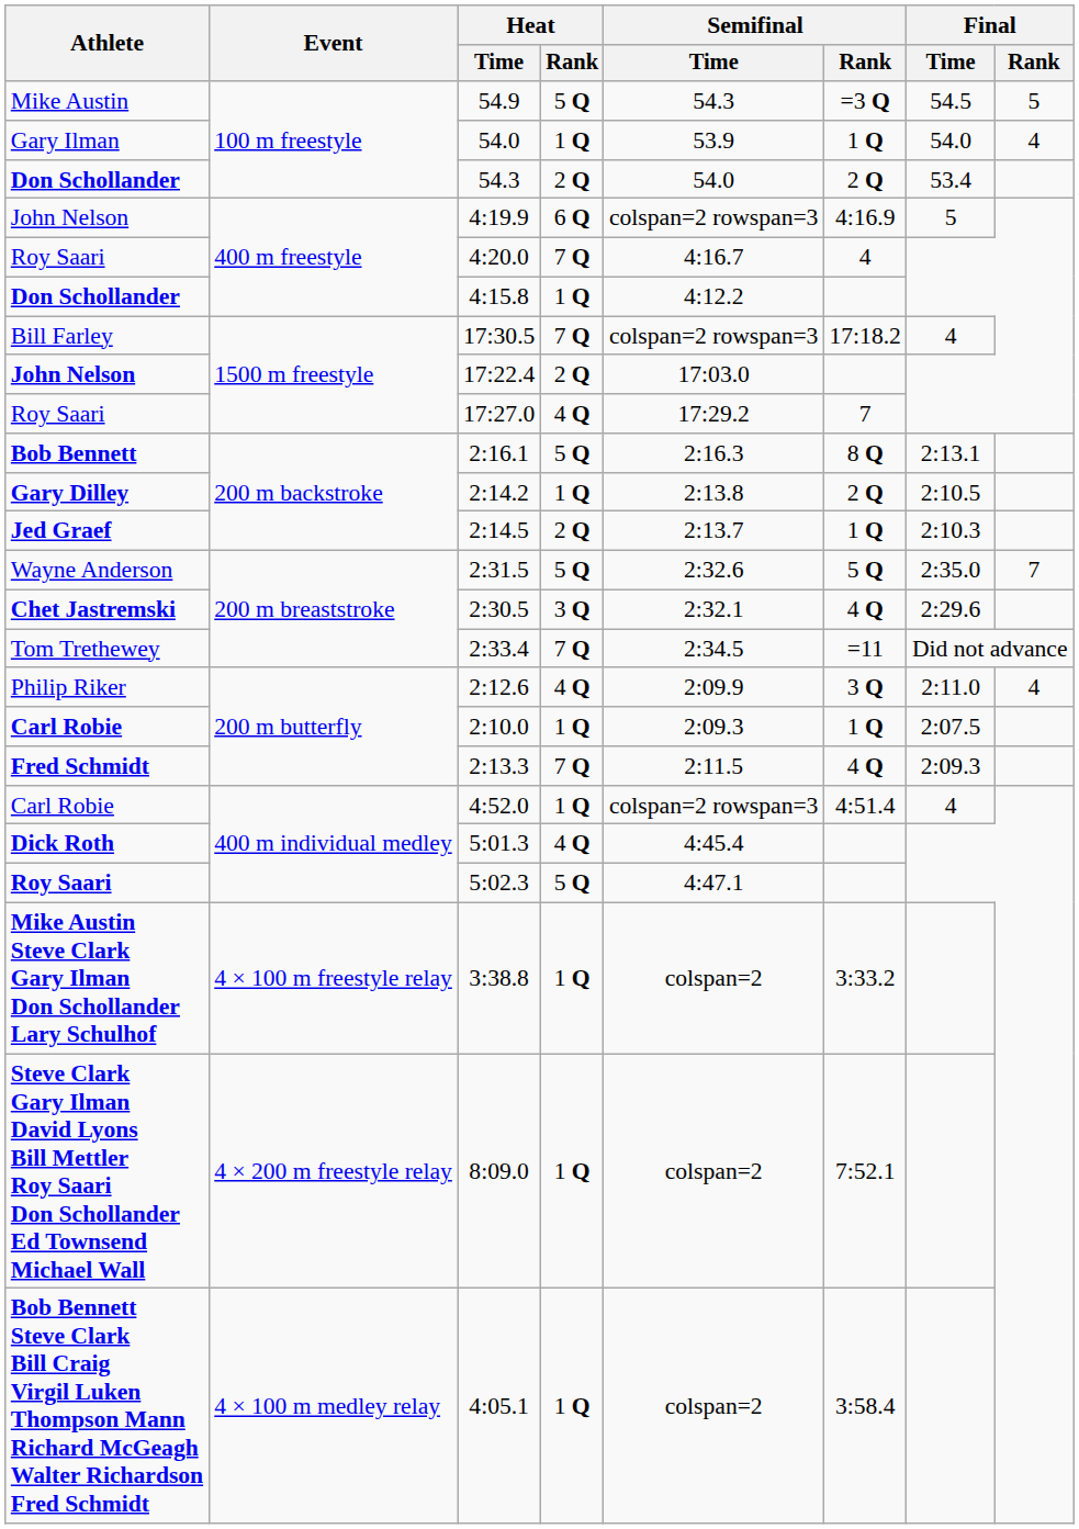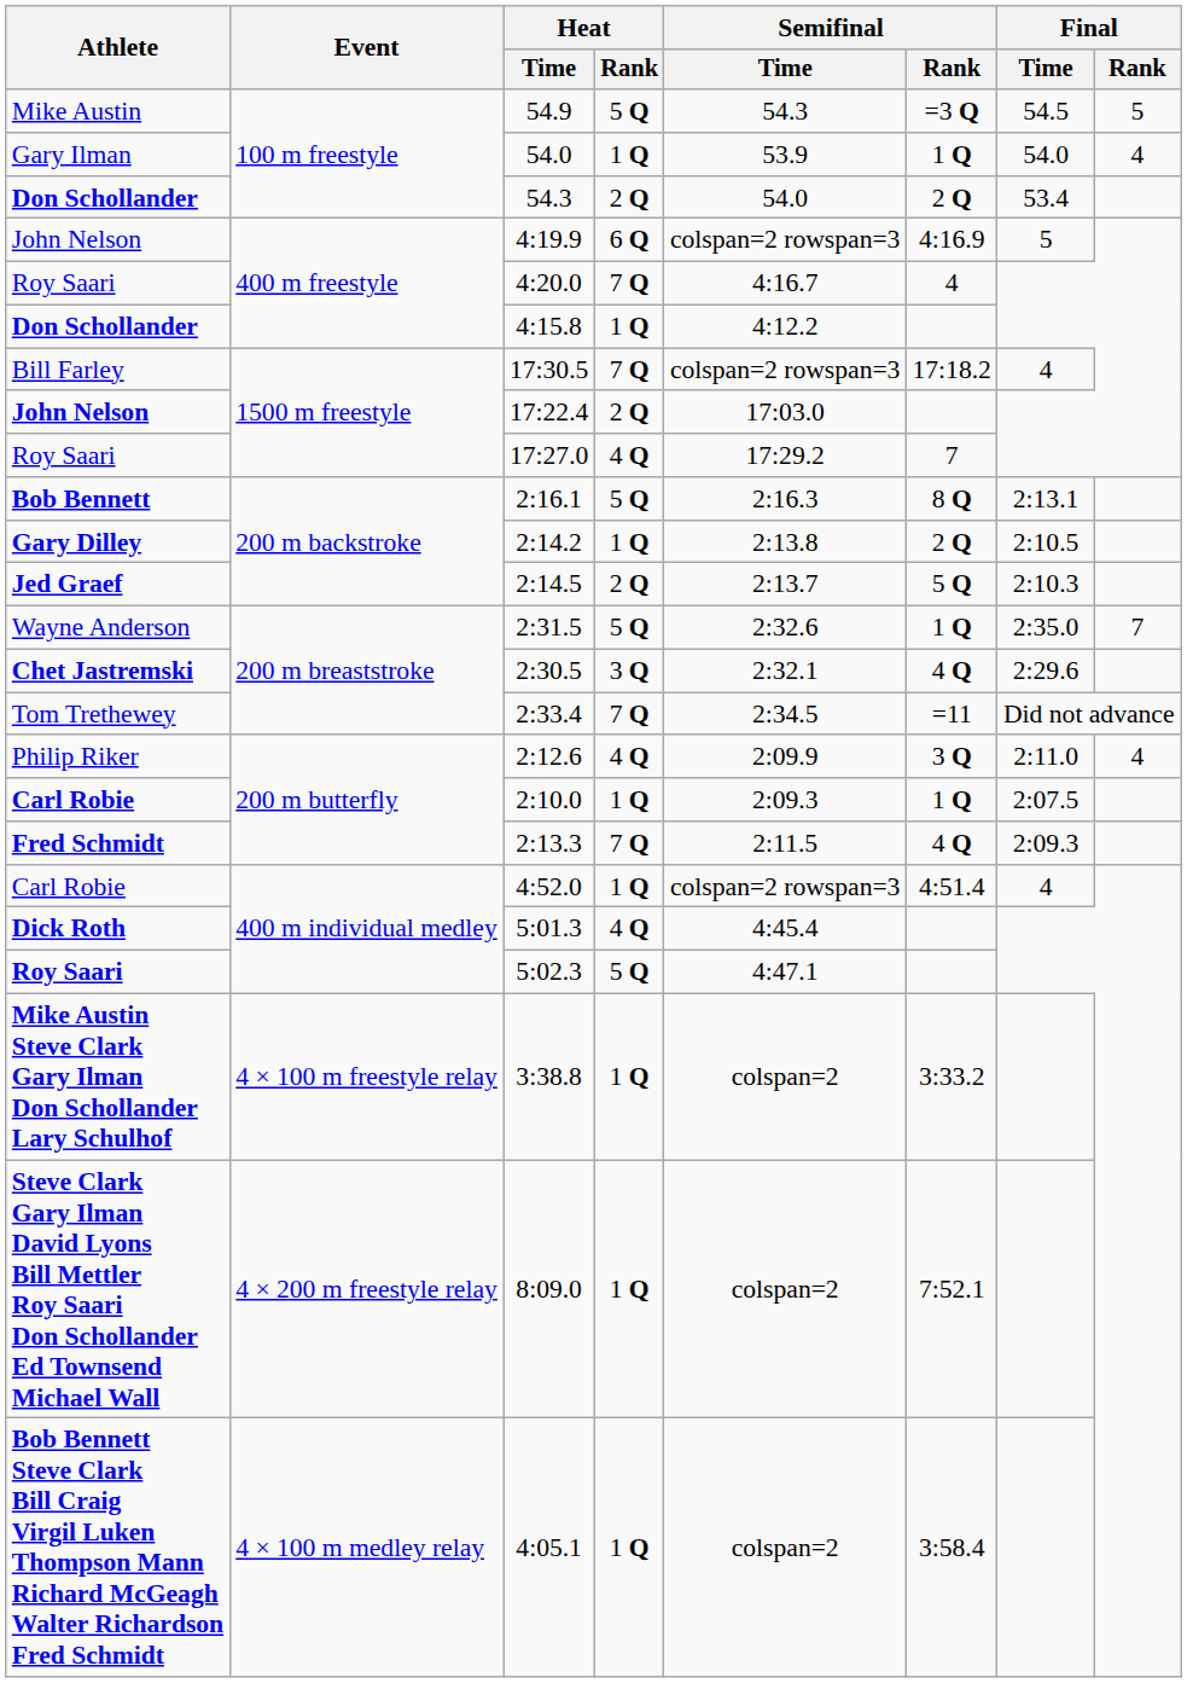2:14.5 | Semifinal / Rank: 1 Q -> 5 Q
2:31.5 | Semifinal / Rank: 5 Q -> 1 Q
